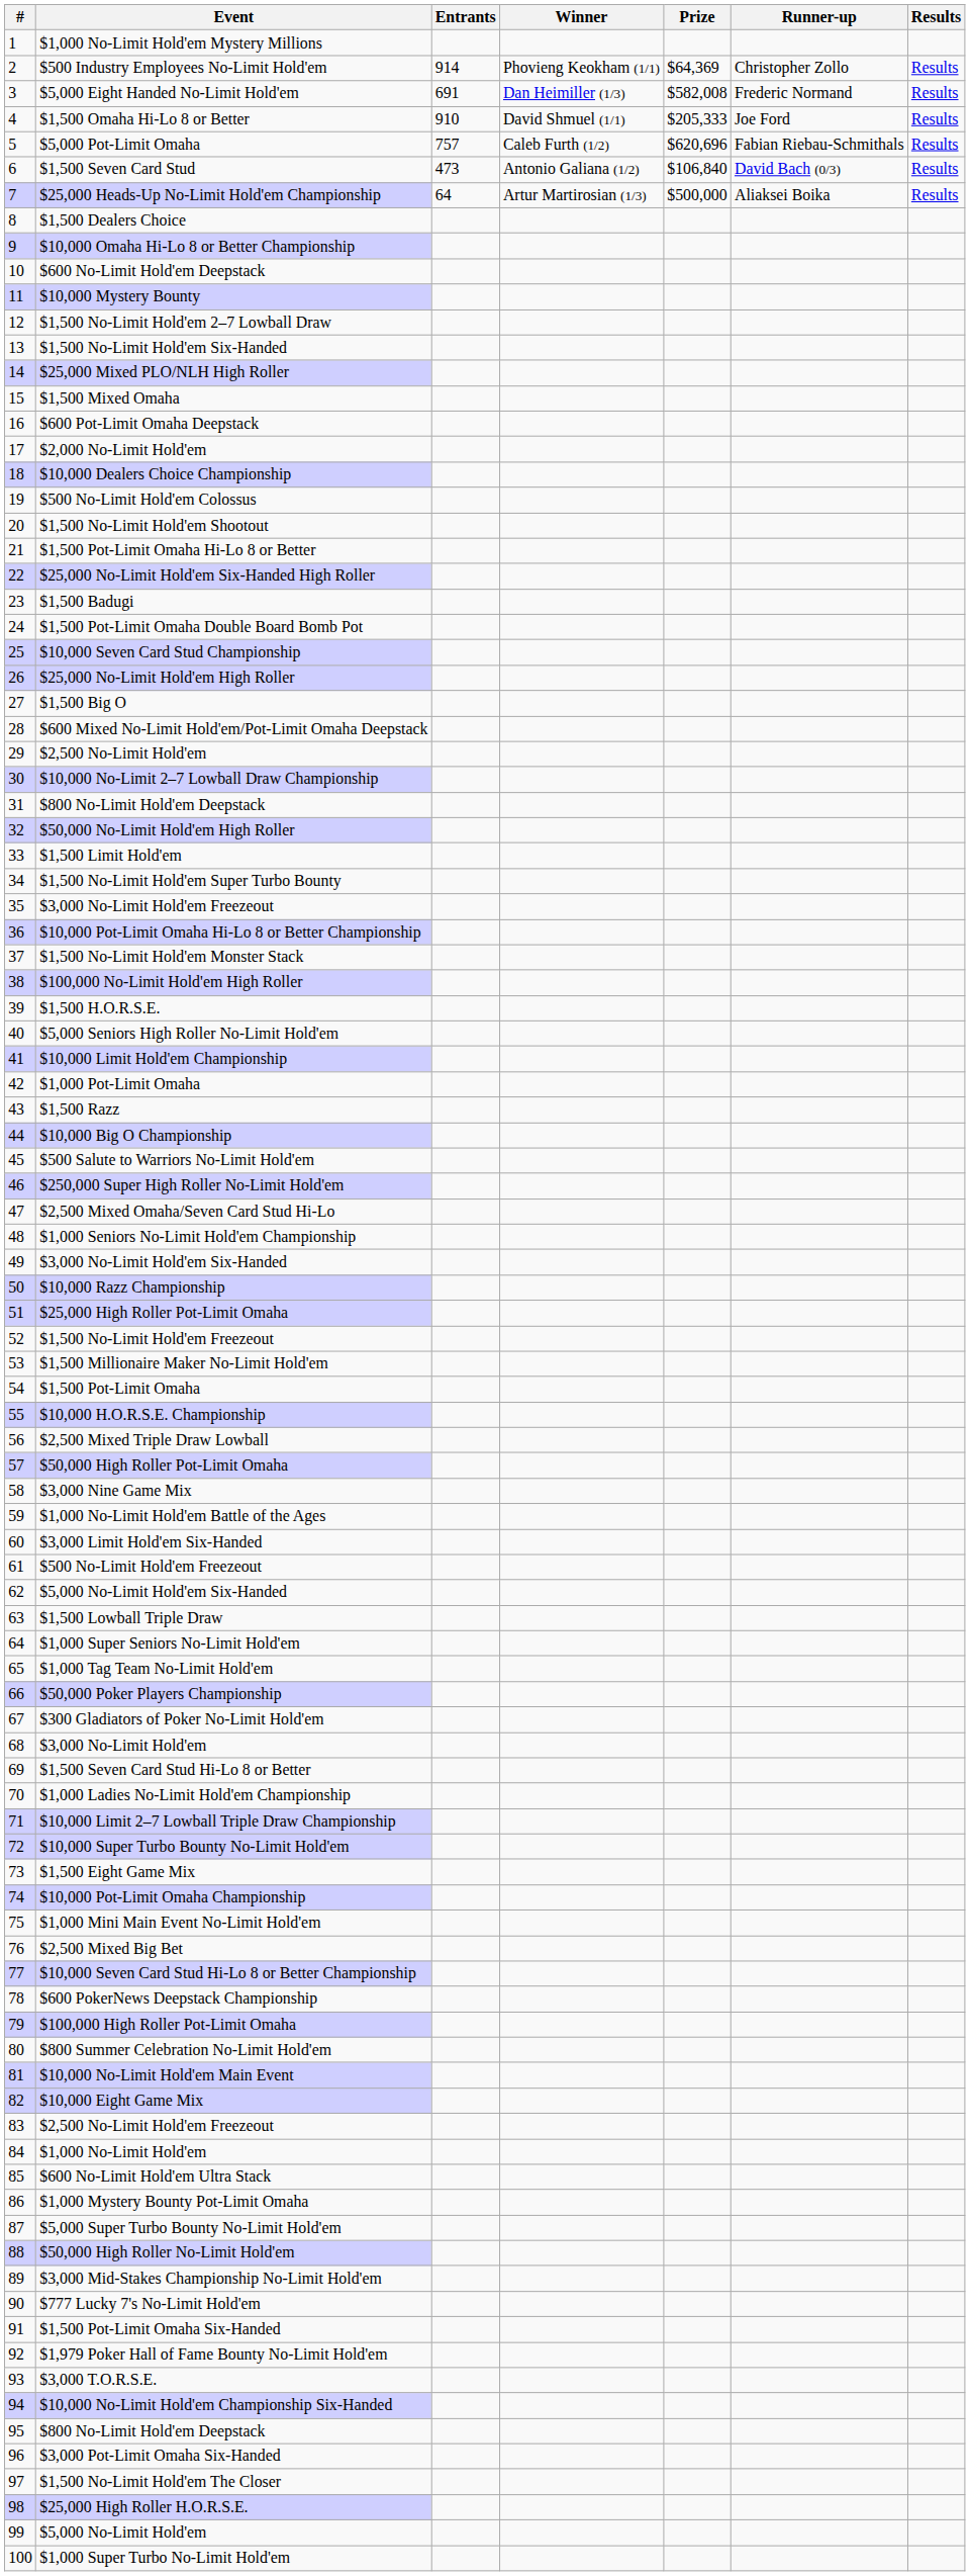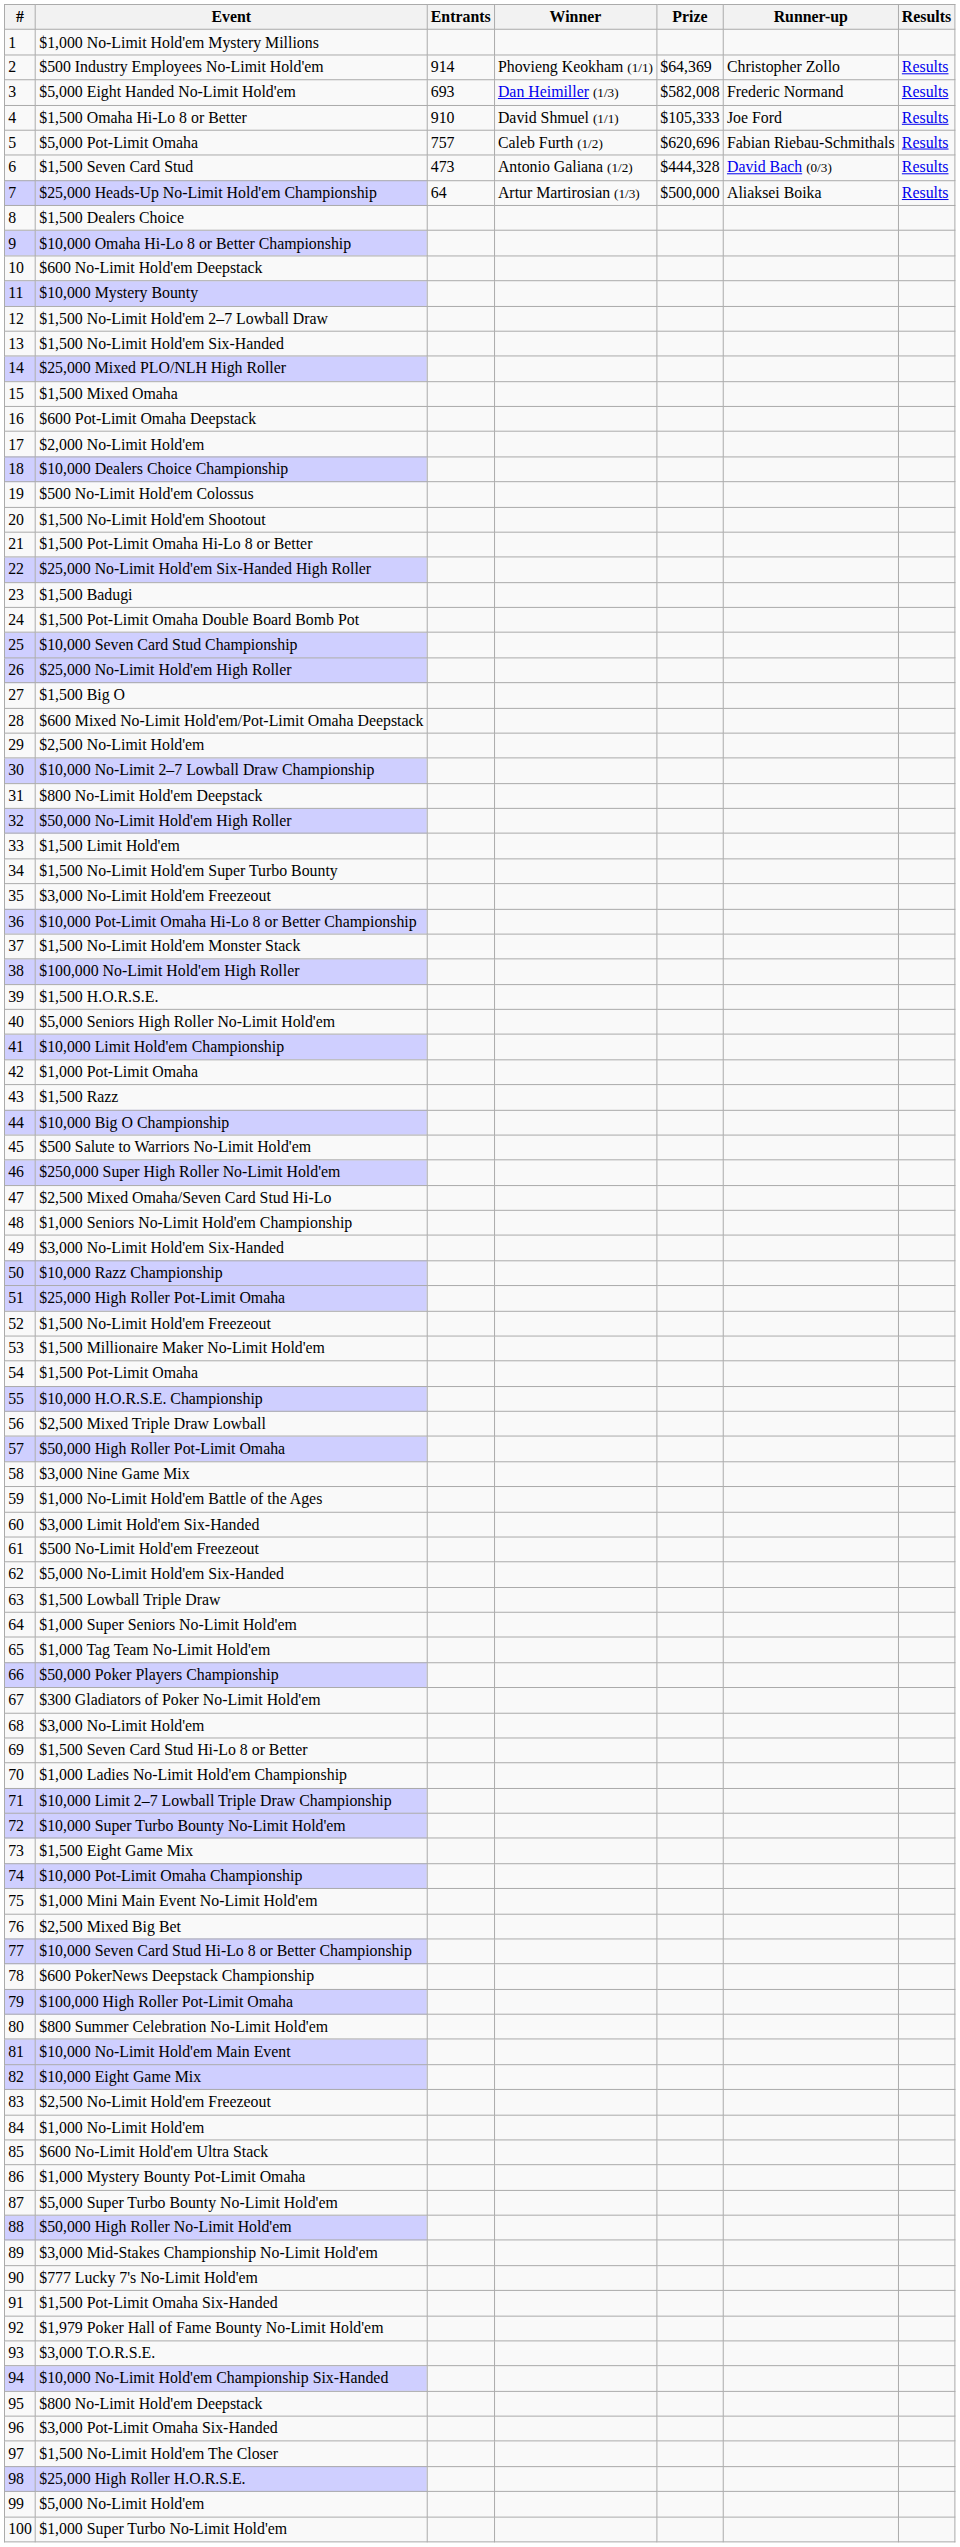$5,000 Eight Handed No-Limit Hold'em | Entrants: 691 -> 693
$1,500 Omaha Hi-Lo 8 or Better | Prize: $205,333 -> $105,333
$1,500 Seven Card Stud | Prize: $106,840 -> $444,328
